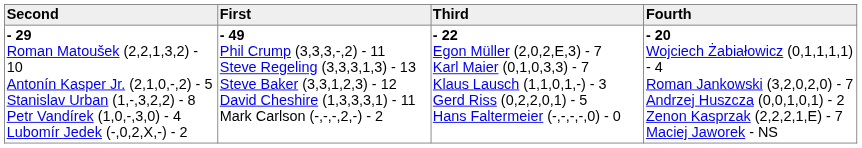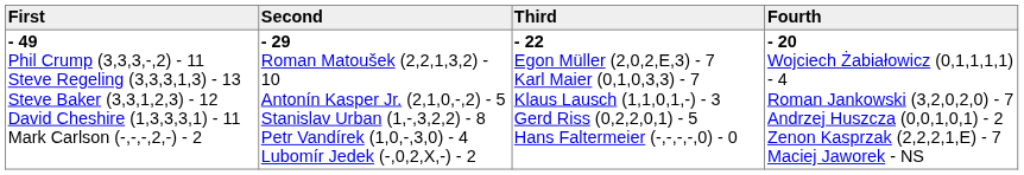columns swapped: First <-> Second
